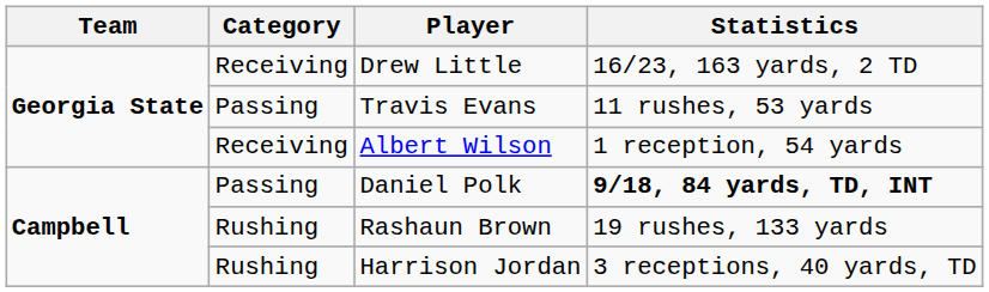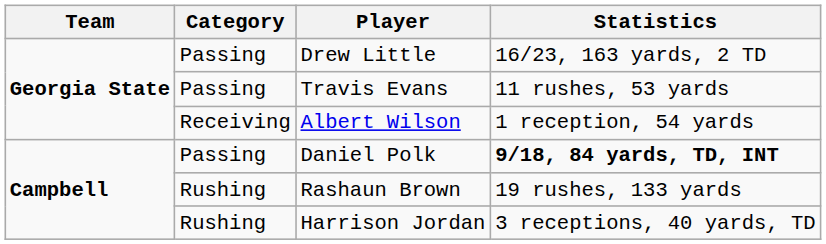Drew Little | Category: Receiving -> Passing
